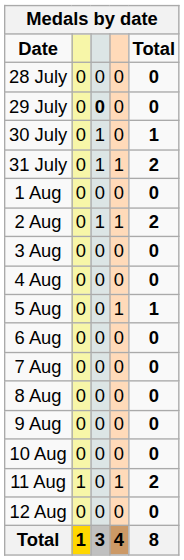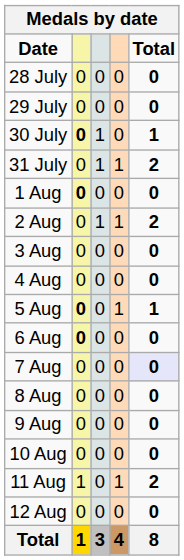29 July | column 3: bold -> normal
30 July | column 2: normal -> bold
1 Aug | column 2: normal -> bold
5 Aug | column 2: normal -> bold
6 Aug | column 2: normal -> bold
7 Aug | Total: no background -> lavender background
